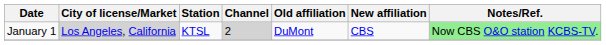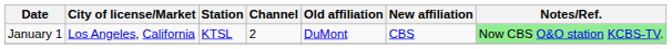January 1 | City of license/Market: lightgrey background -> no background
January 1 | Channel: lightgrey background -> no background
